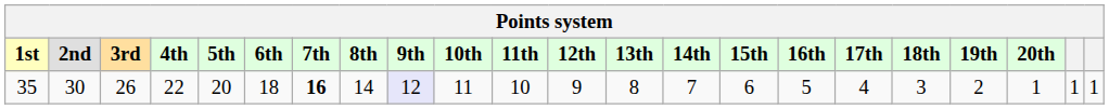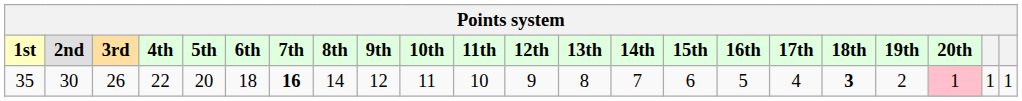35 | 9th: lavender background -> no background
35 | 18th: normal -> bold
35 | 20th: no background -> pink background
